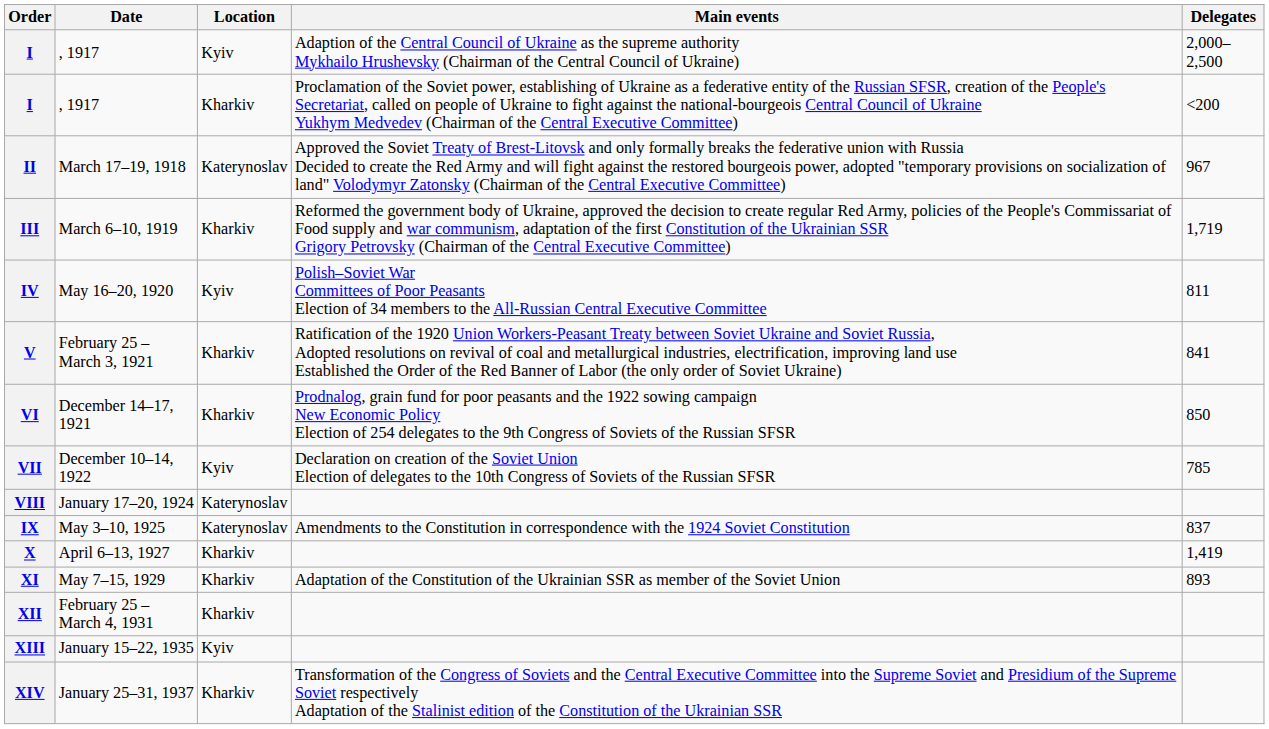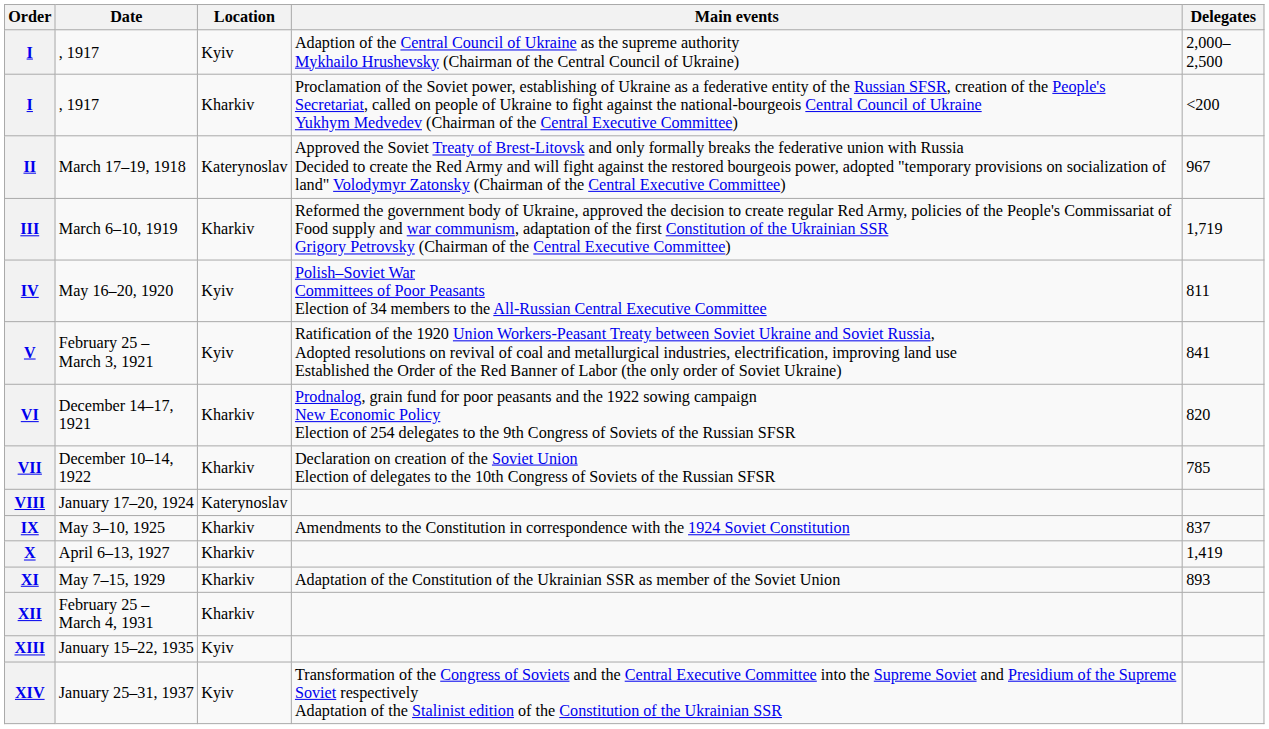V | Location: Kharkiv -> Kyiv
VI | Delegates: 850 -> 820
VII | Location: Kyiv -> Kharkiv
IX | Location: Katerynoslav -> Kharkiv
XIV | Location: Kharkiv -> Kyiv
